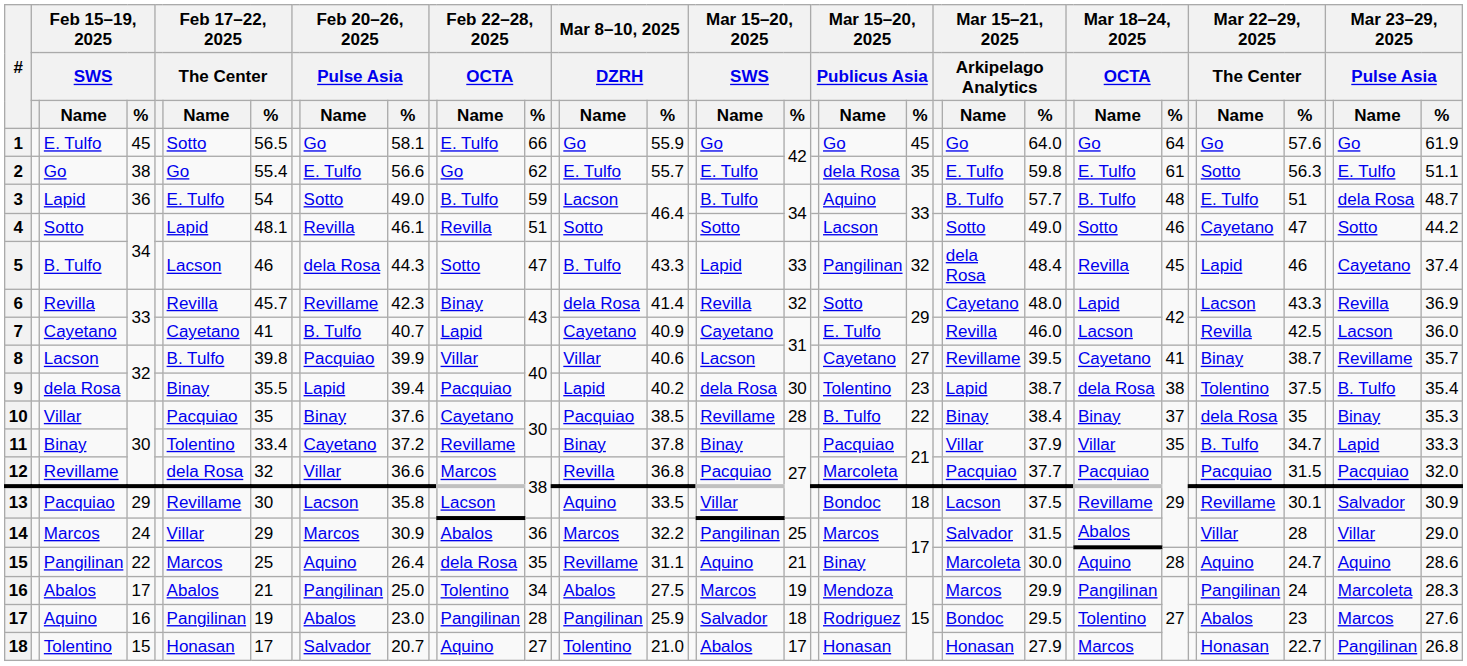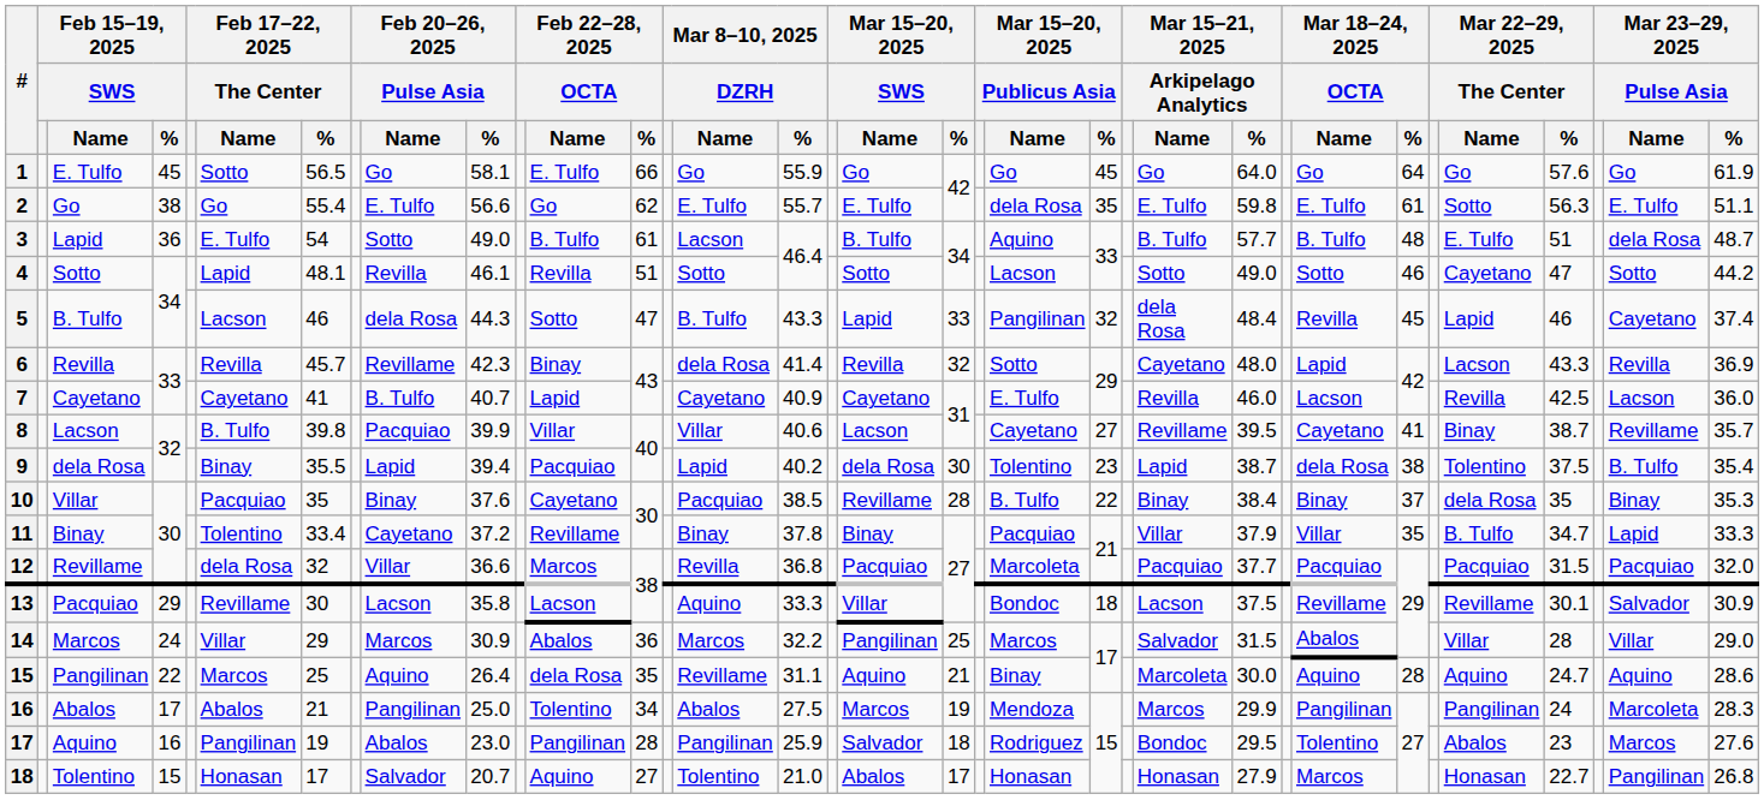3 | Feb 22–28, 2025 / OCTA / %: 59 -> 61
13 | Mar 8–10, 2025 / DZRH / %: 33.5 -> 33.3
